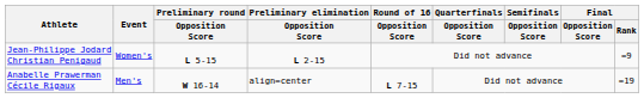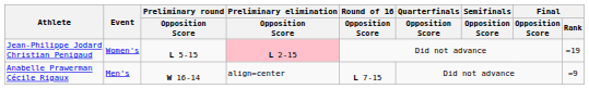Jean-Philippe Jodard Christian Penigaud | Preliminary elimination / Opposition Score: no background -> pink background
Jean-Philippe Jodard Christian Penigaud | Final / Rank: =9 -> =19
Anabelle Prawerman Cécile Rigaux | Final / Rank: =19 -> =9
